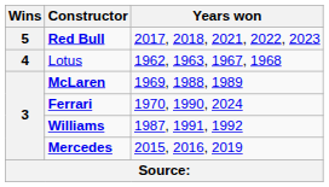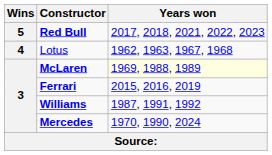McLaren | Years won: no background -> lightyellow background
Ferrari | Years won: 1970, 1990, 2024 -> 2015, 2016, 2019
Mercedes | Years won: 2015, 2016, 2019 -> 1970, 1990, 2024
